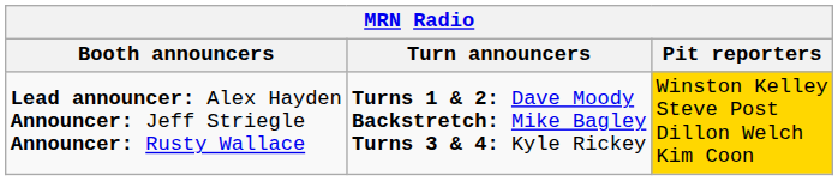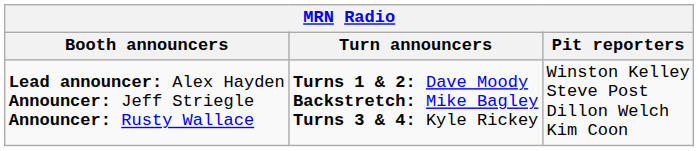row 3 | Pit reporters: gold background -> no background
